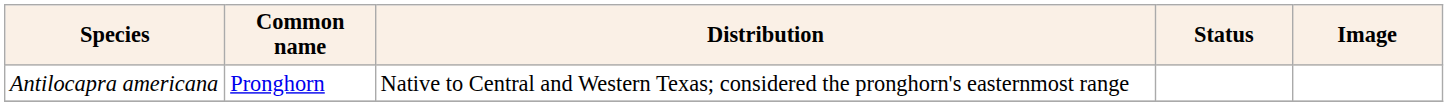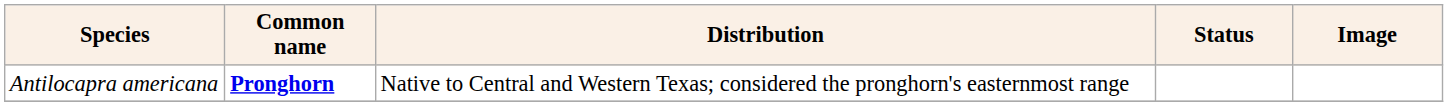Antilocapra americana | Common name: normal -> bold
